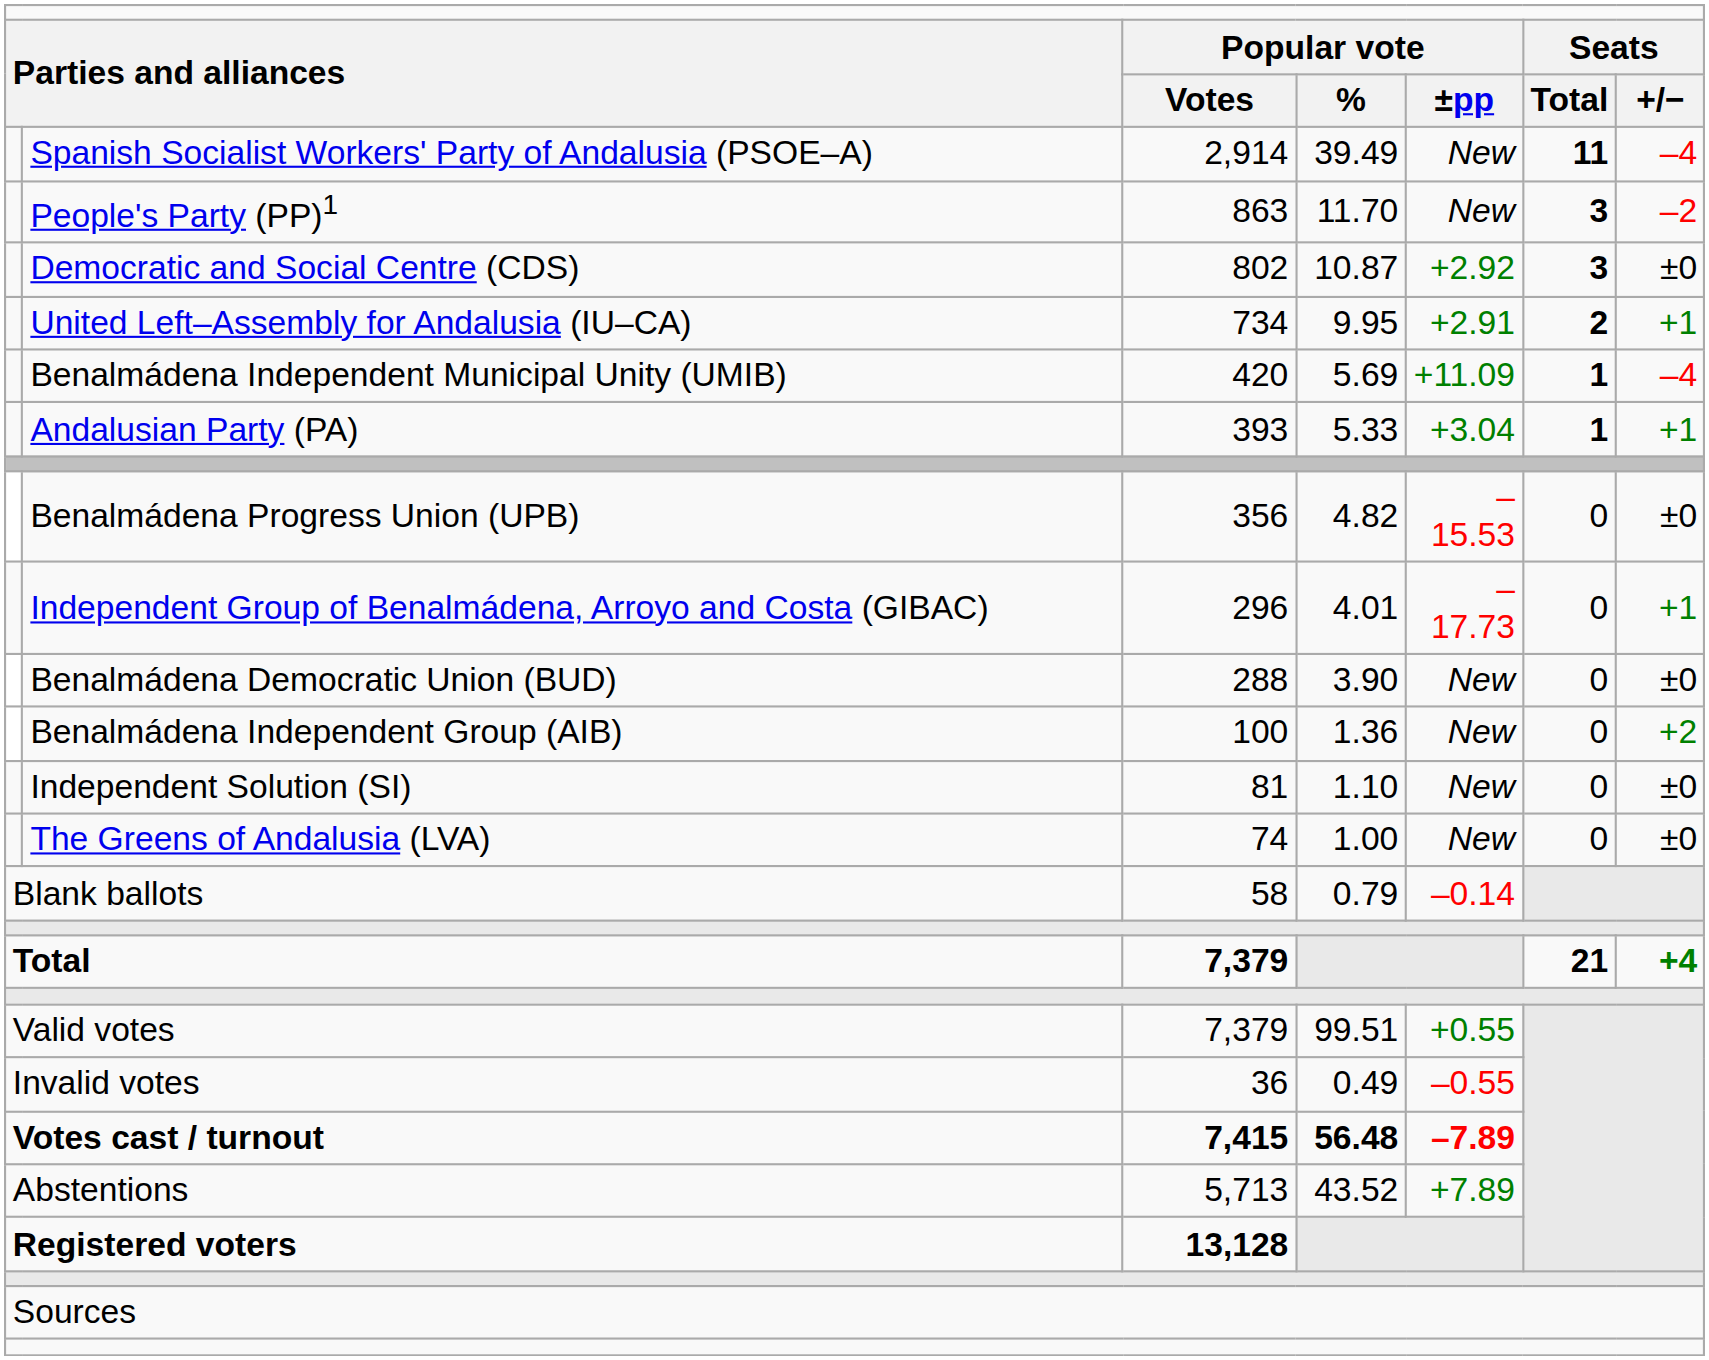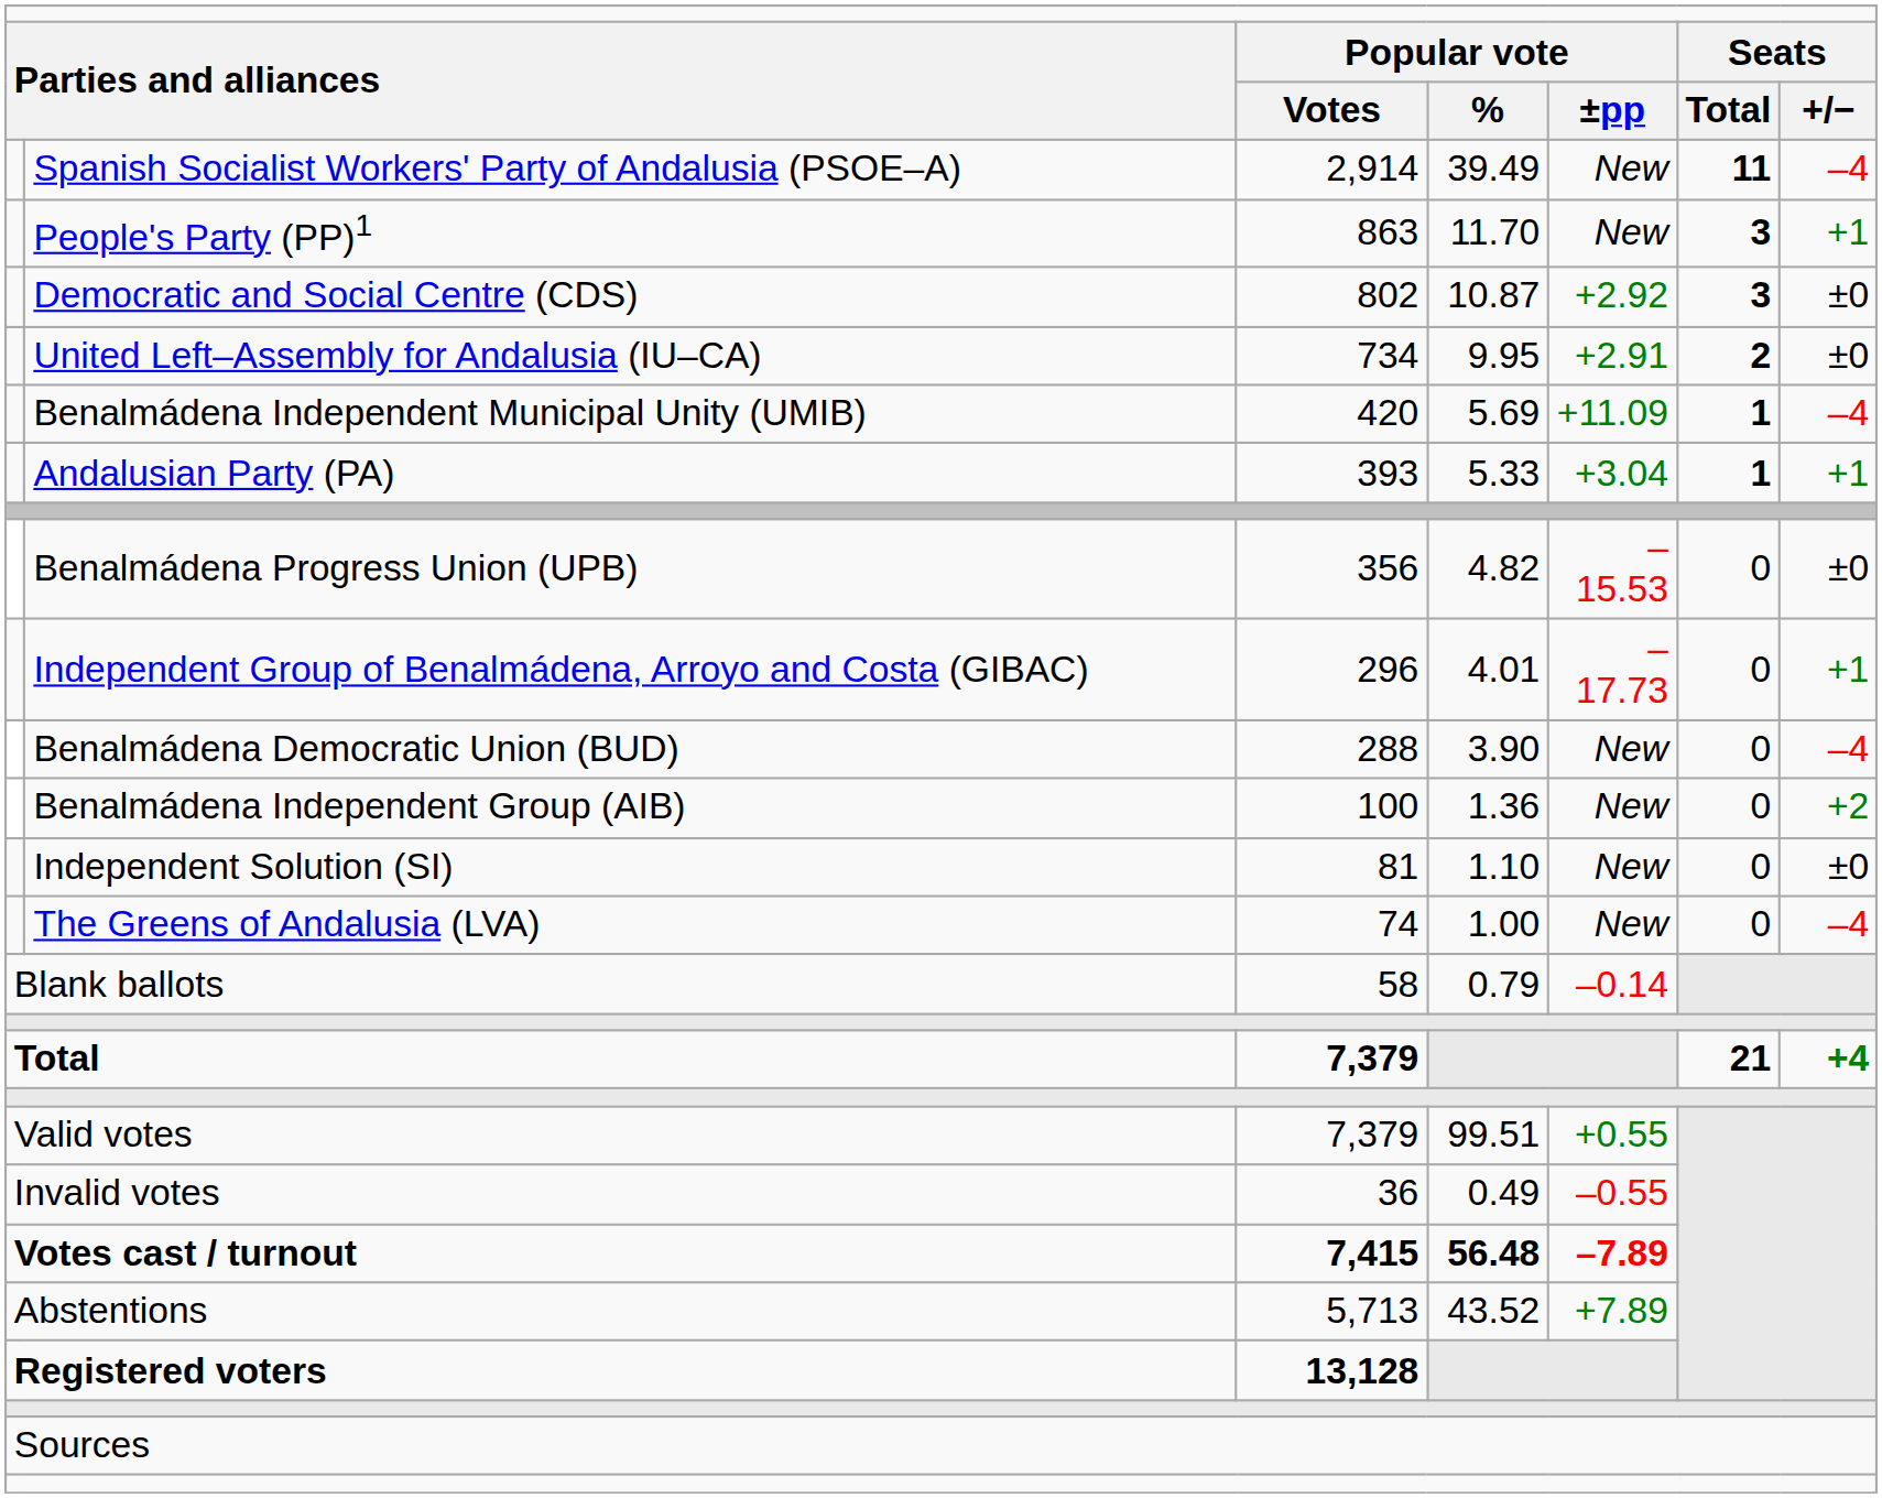People's Party (PP)1 | column 7: –2 -> +1
United Left–Assembly for Andalusia (IU–CA) | column 7: +1 -> ±0
Benalmádena Democratic Union (BUD) | column 7: ±0 -> –4
The Greens of Andalusia (LVA) | column 7: ±0 -> –4
